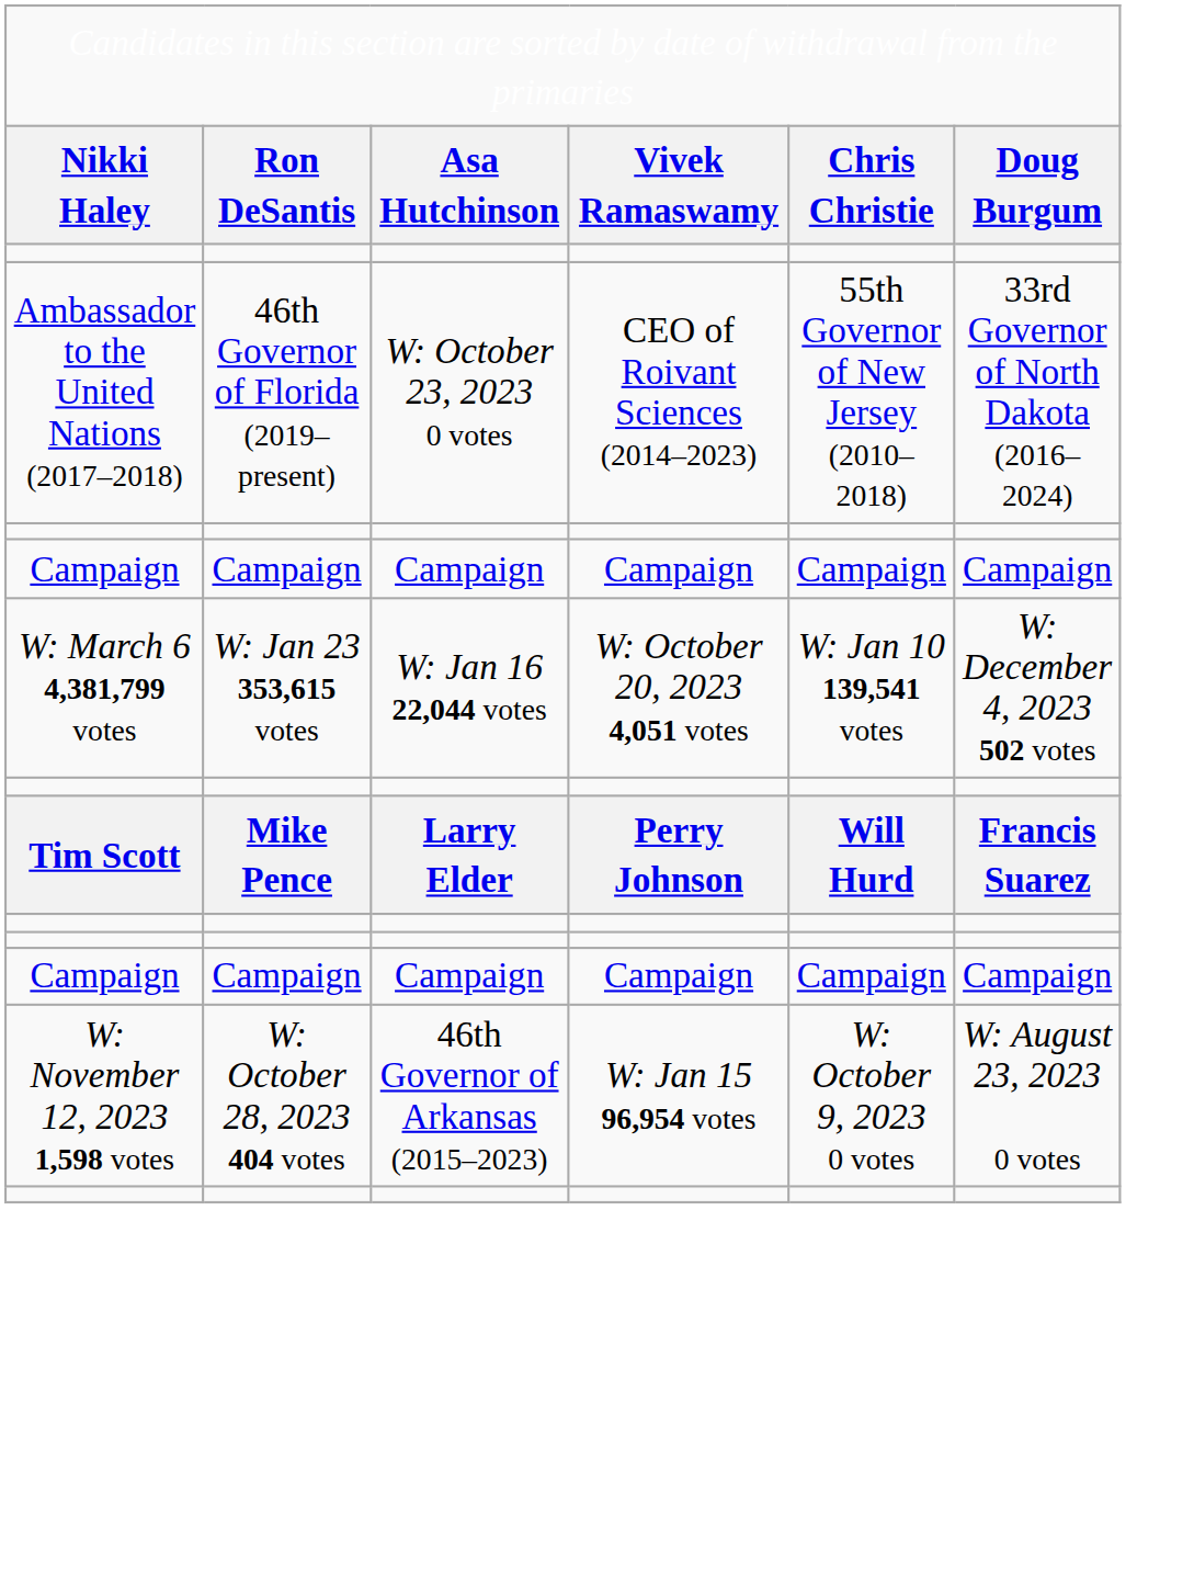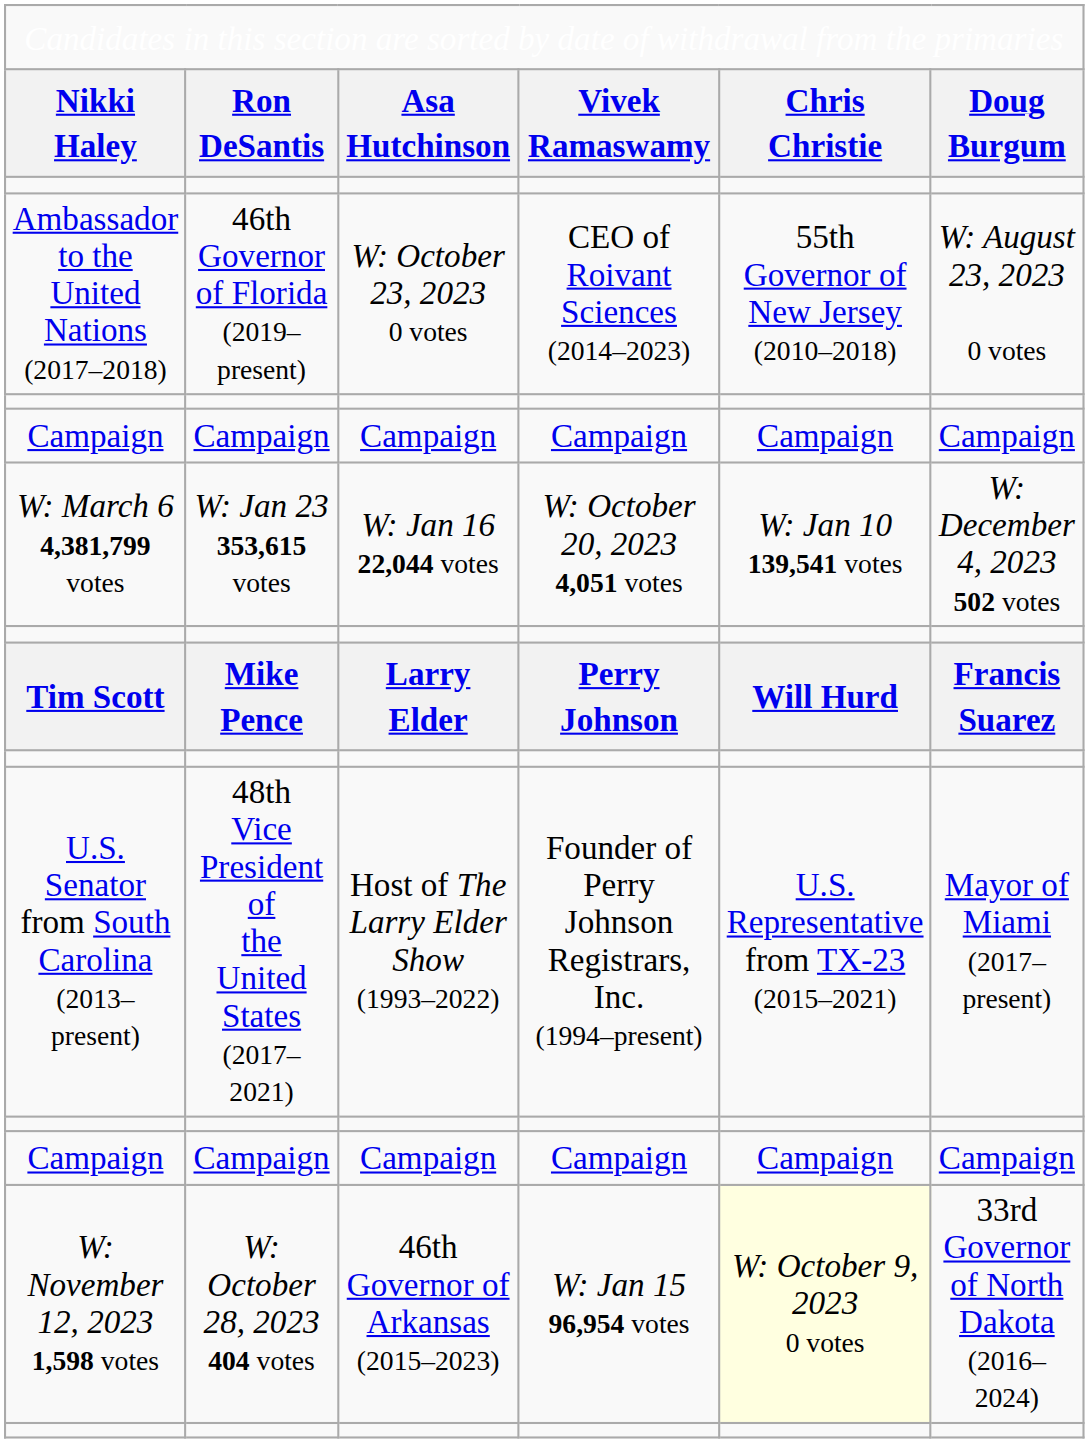Ambassador to the United Nations (2017–2018) | column 6: 33rd Governor of North Dakota (2016–2024) -> W: August 23, 2023 0 votes
+ row: U.S. Senator from South Carolina (2013–present) | 48th Vice President of the United States (2017–2021) | Host of The Larry Elder Show (1993–2022) | Founder of Perry Johnson Registrars, Inc. (1994–present) | U.S. Representative from TX-23 (2015–2021) | Mayor of Miami (2017–present)
W: November 12, 2023 1,598 votes | column 5: no background -> lightyellow background
W: November 12, 2023 1,598 votes | column 6: W: August 23, 2023 0 votes -> 33rd Governor of North Dakota (2016–2024)
